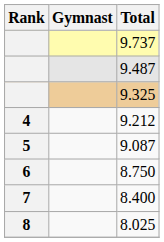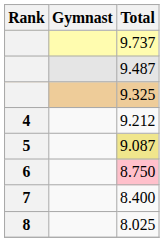9.087 | Total: no background -> khaki background
8.750 | Total: no background -> pink background
